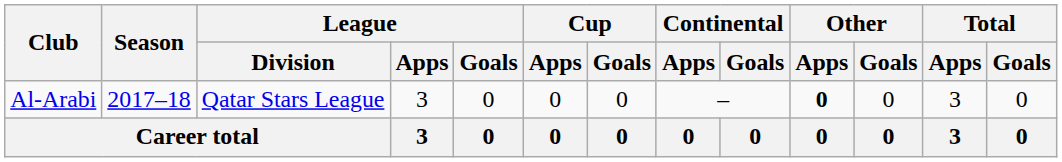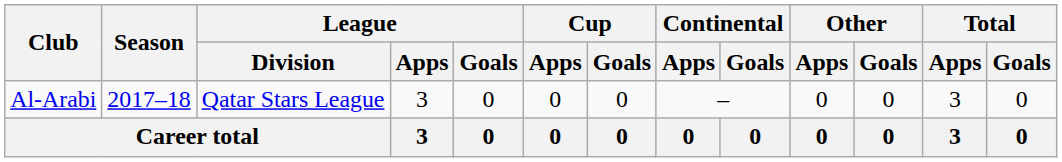Al-Arabi | Other / Apps: bold -> normal
